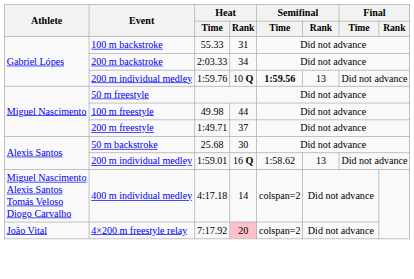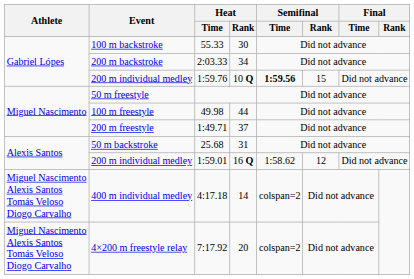100 m backstroke | Heat / Rank: 31 -> 30
200 m individual medley / 1:59.76 | Semifinal / Rank: 13 -> 15
50 m backstroke | Heat / Rank: 30 -> 31
200 m individual medley / 1:59.01 | Semifinal / Rank: 13 -> 12
4×200 m freestyle relay | Athlete: João Vital -> Miguel Nascimento Alexis Santos Tomás Veloso Diogo Carvalho
4×200 m freestyle relay | Heat / Rank: pink background -> no background
